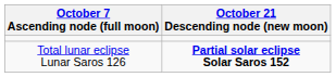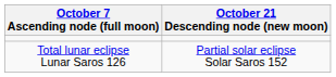row 3 | October 21 Descending node (new moon): bold -> normal
